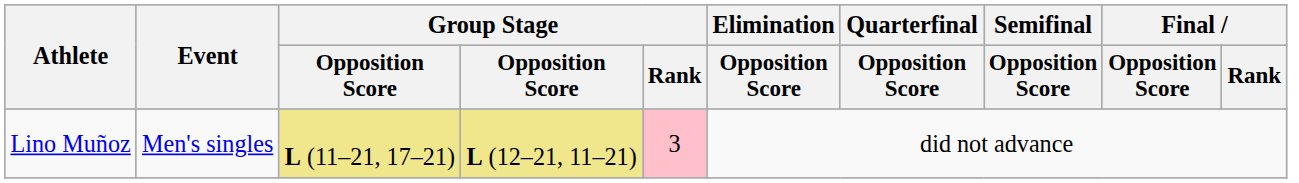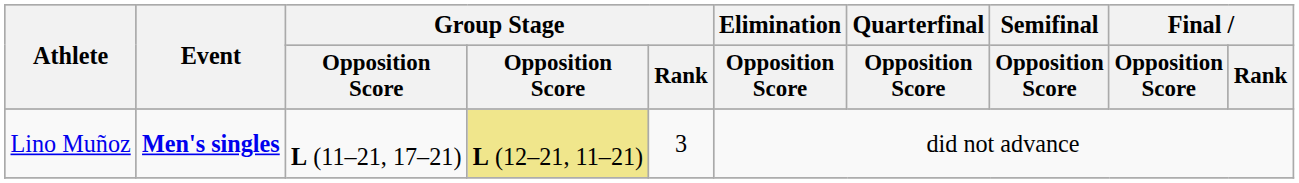Lino Muñoz | Event: normal -> bold
Lino Muñoz | column 3: khaki background -> no background
Lino Muñoz | Group Stage / Rank: pink background -> no background
